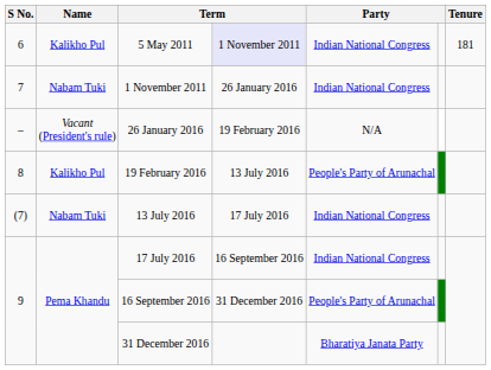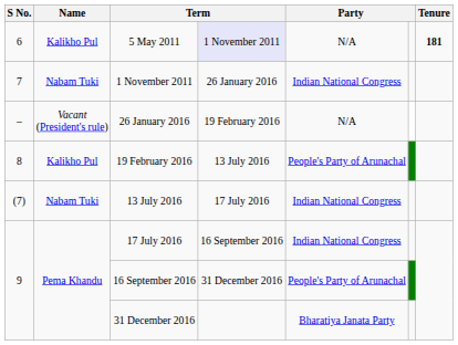5 May 2011 | column 5: Indian National Congress -> N/A
5 May 2011 | Tenure: normal -> bold
